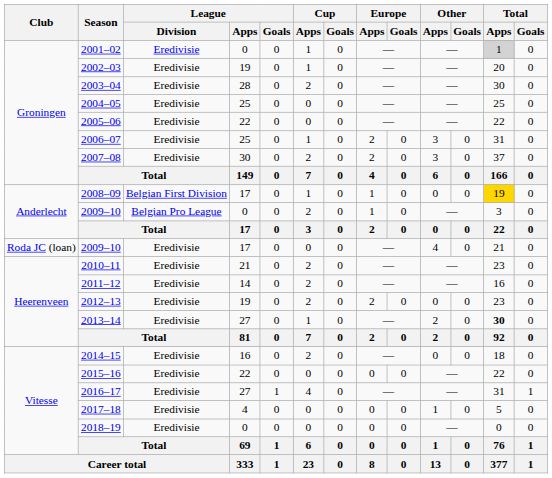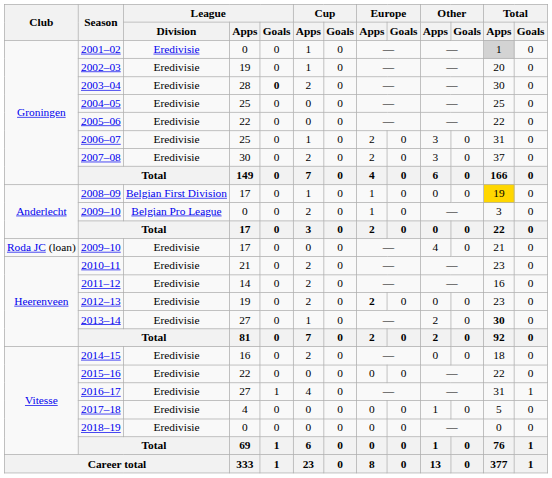2003–04 | League / Goals: normal -> bold
2012–13 | Europe / Apps: normal -> bold
